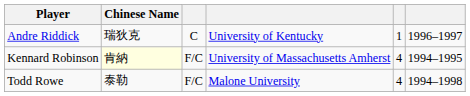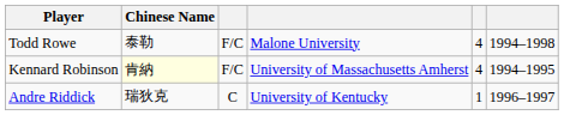rows swapped: Andre Riddick <-> Todd Rowe
